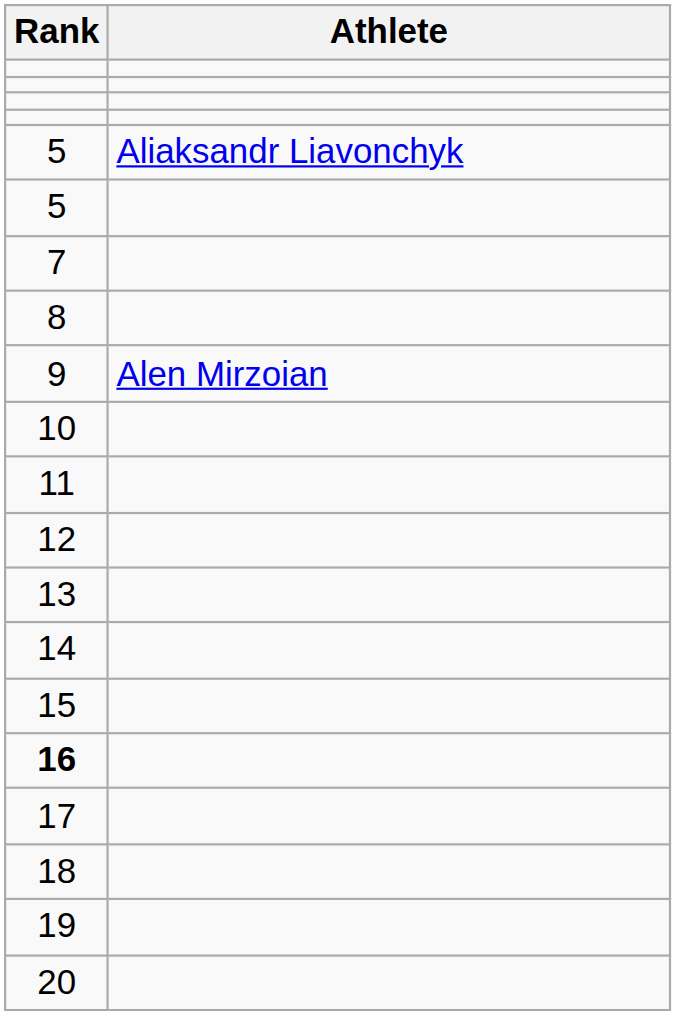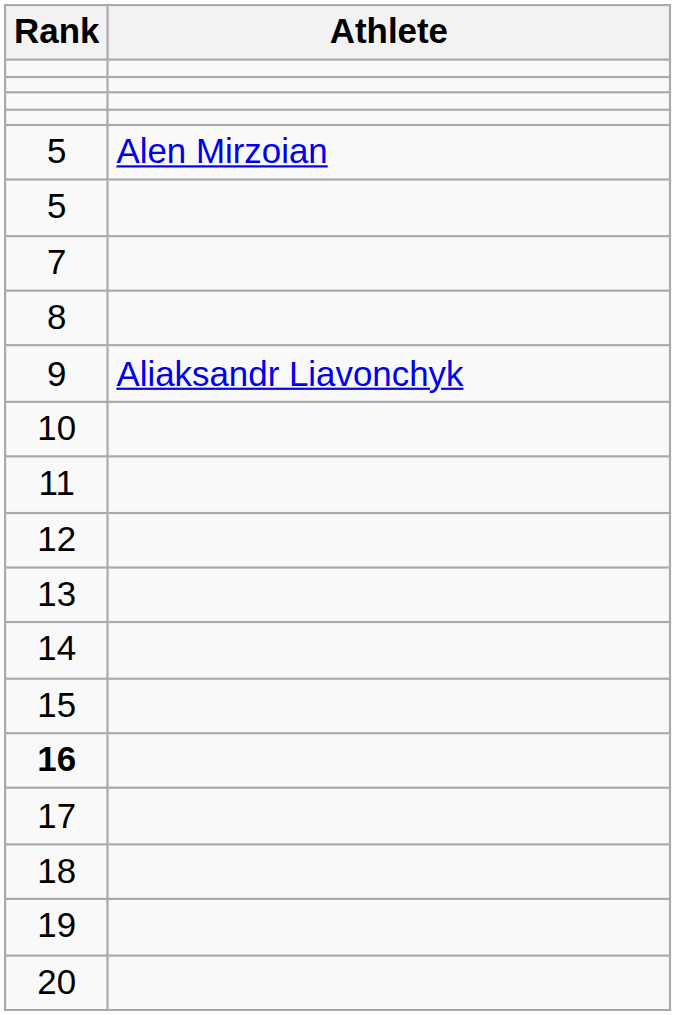row 6 | Athlete: Aliaksandr Liavonchyk -> Alen Mirzoian
row 10 | Athlete: Alen Mirzoian -> Aliaksandr Liavonchyk
